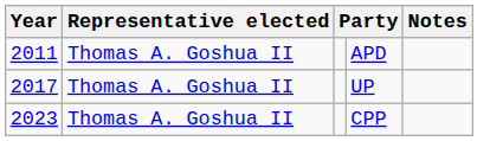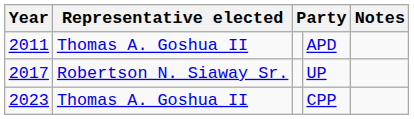UP | Representative elected: Thomas A. Goshua II -> Robertson N. Siaway Sr.
